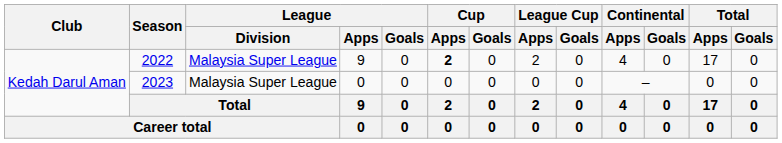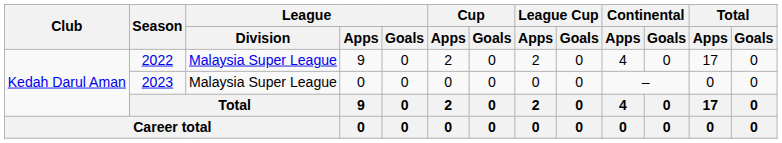2022 | Cup / Apps: bold -> normal
